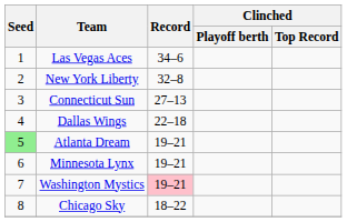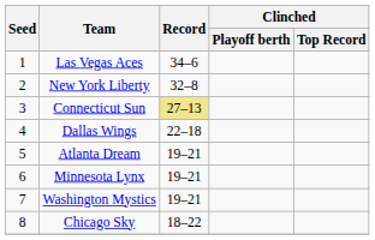Connecticut Sun | Record: no background -> khaki background
Atlanta Dream | Seed: lightgreen background -> no background
Washington Mystics | Record: pink background -> no background
